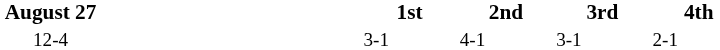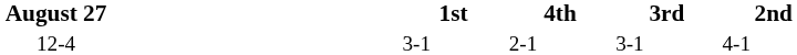columns swapped: 2nd <-> 4th
